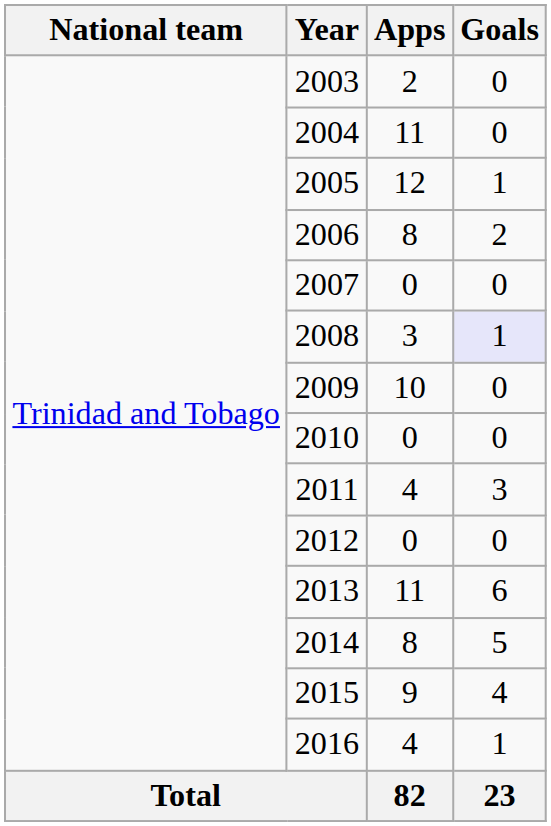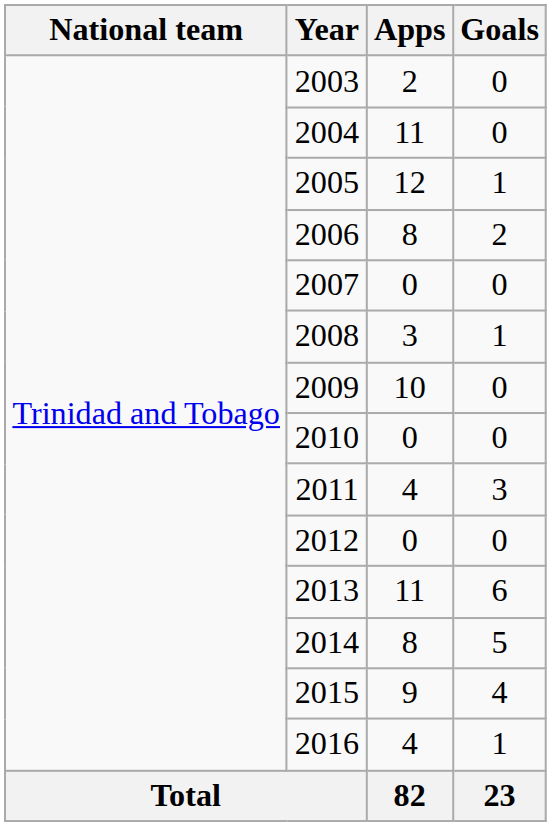2008 | Goals: lavender background -> no background
